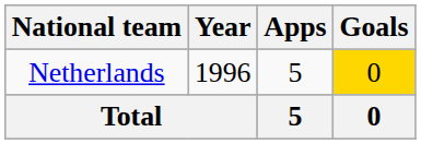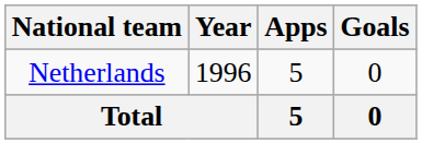Netherlands | Goals: gold background -> no background
